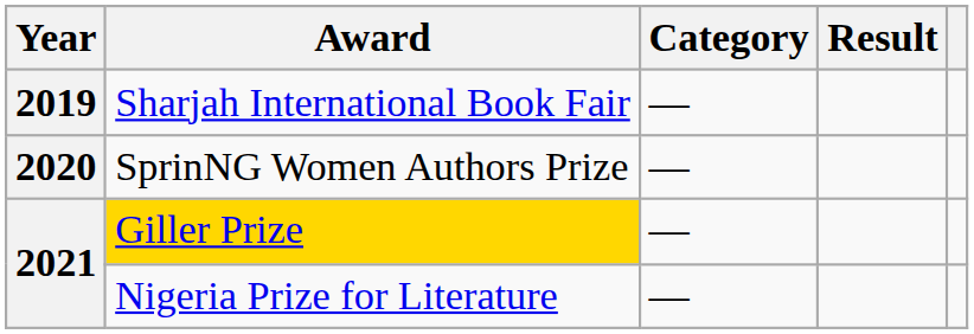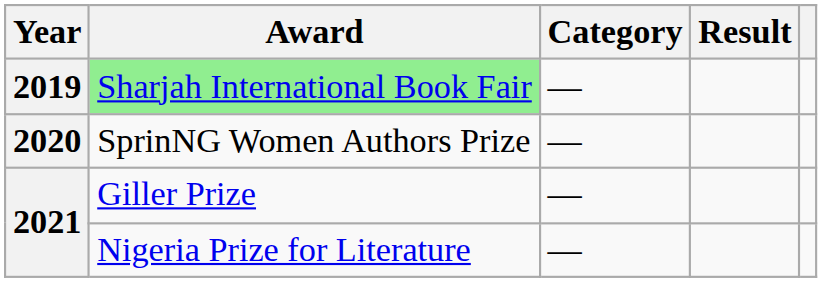Sharjah International Book Fair | Award: no background -> lightgreen background
Giller Prize | Award: gold background -> no background
